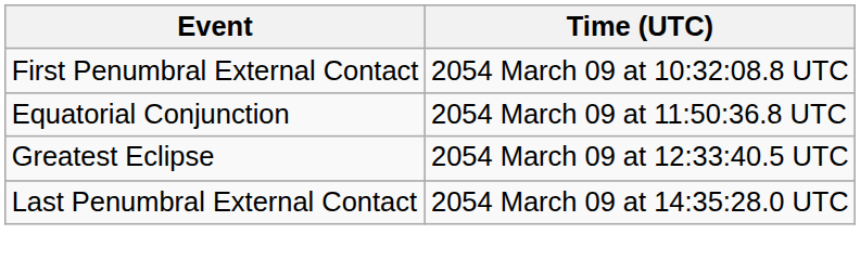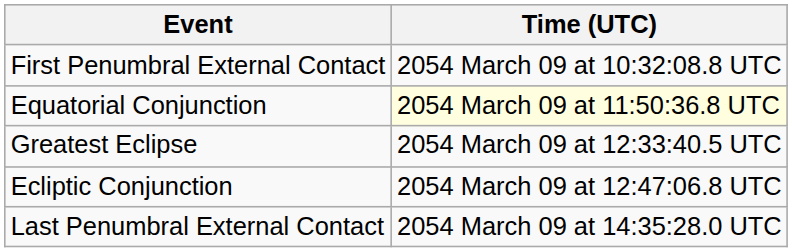Equatorial Conjunction | Time (UTC): no background -> lightyellow background
+ row: Ecliptic Conjunction | 2054 March 09 at 12:47:06.8 UTC
